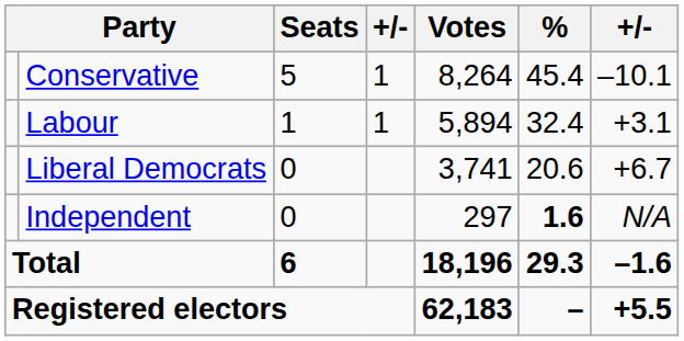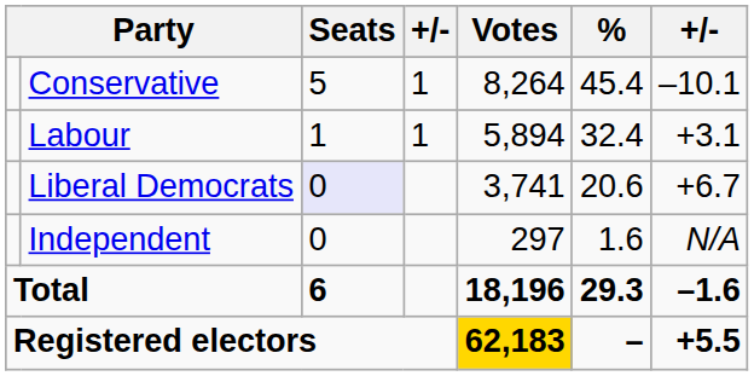Liberal Democrats | Seats: no background -> lavender background
Independent | %: bold -> normal
Registered electors | Votes: no background -> gold background
